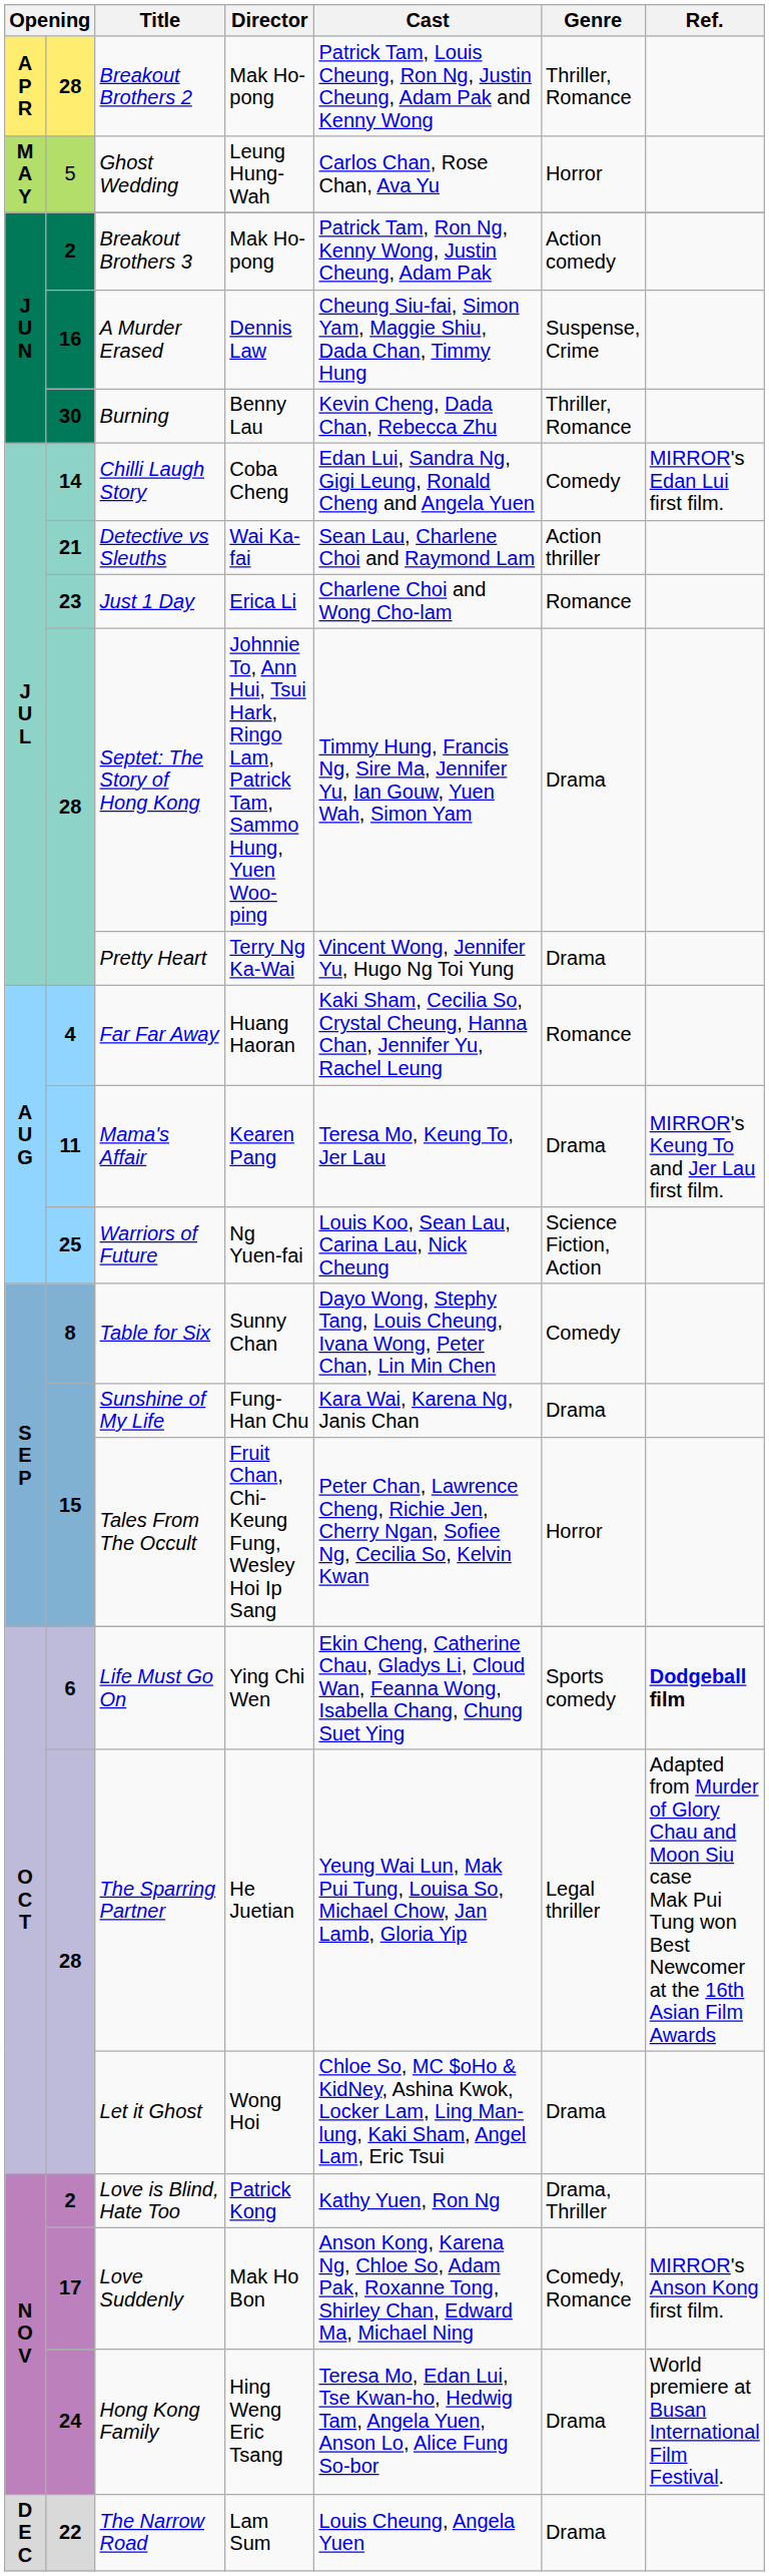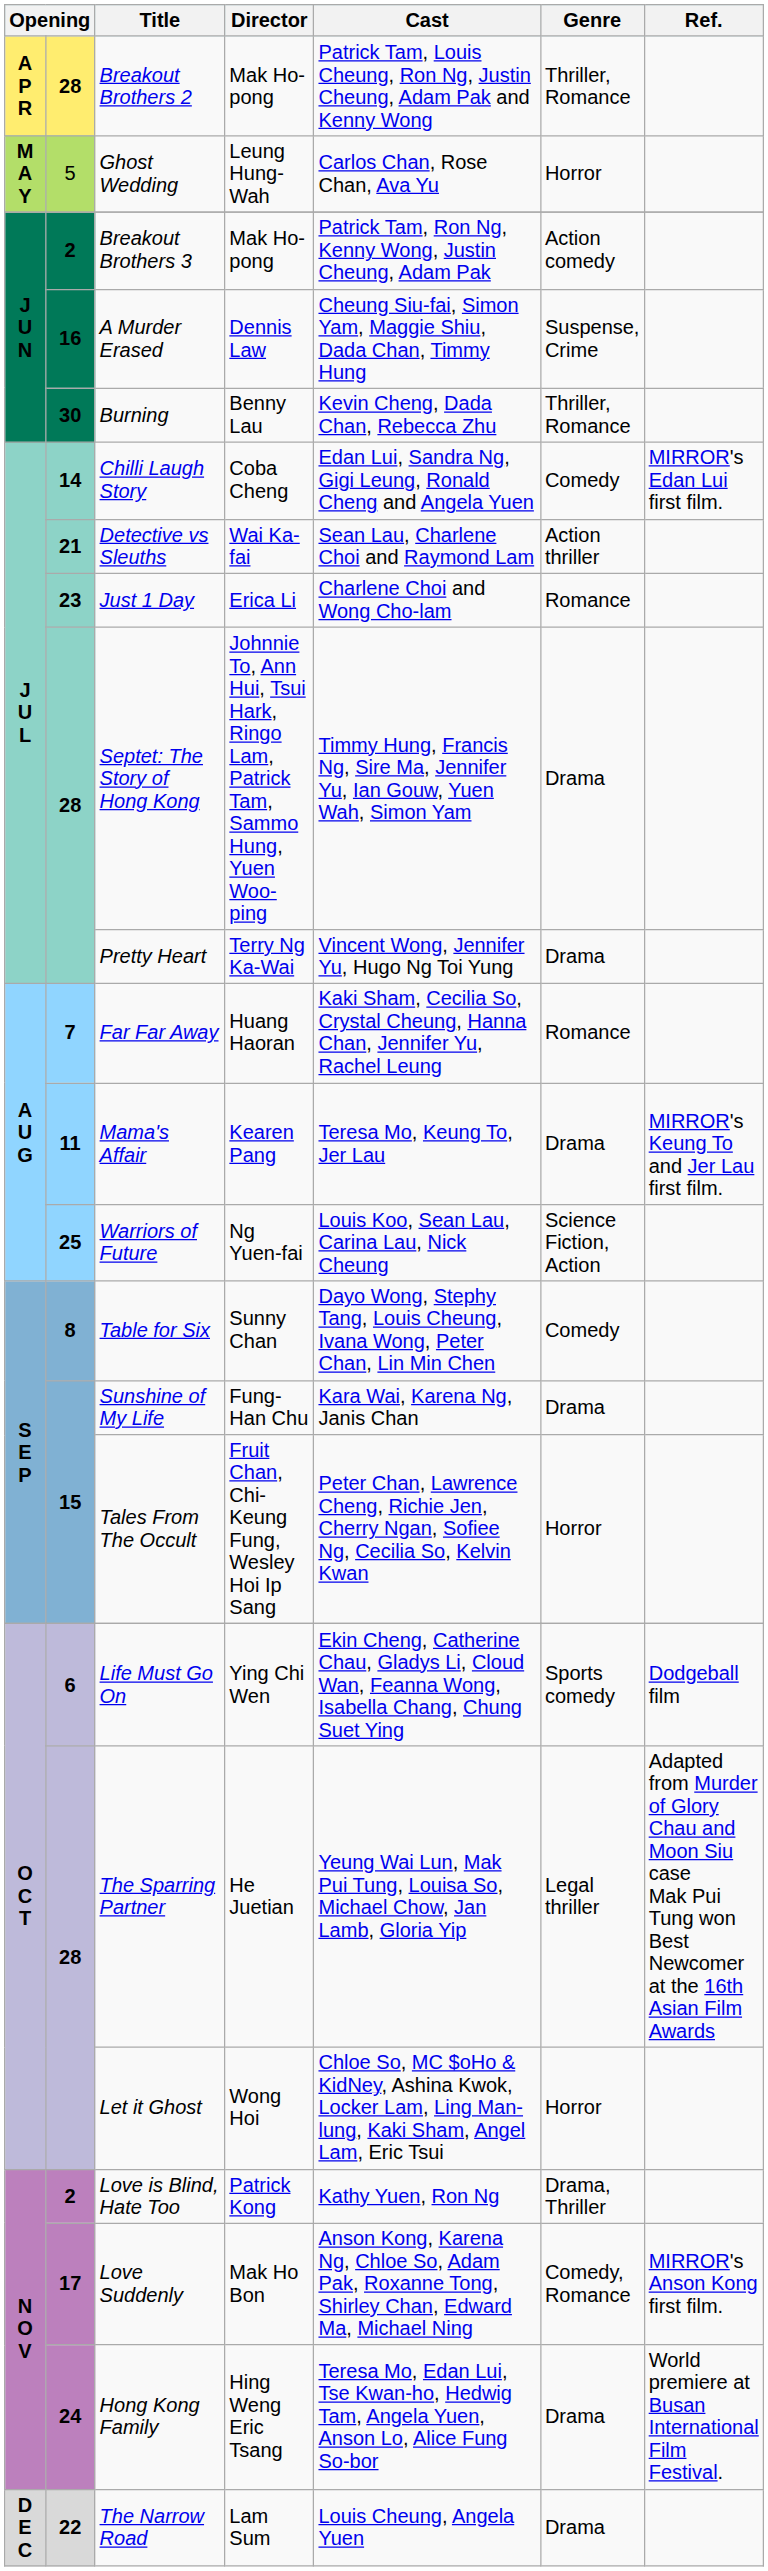Far Far Away | column 2: 4 -> 7
Life Must Go On | Ref.: bold -> normal
Let it Ghost | Genre: Drama -> Horror
